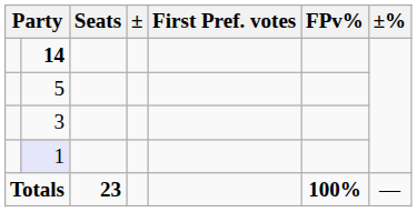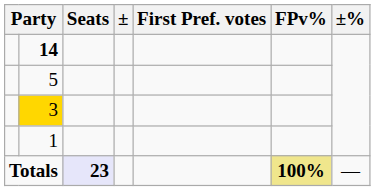3 | column 2: no background -> gold background
1 | column 2: lavender background -> no background
Totals | Seats: no background -> lavender background
Totals | FPv%: no background -> khaki background
